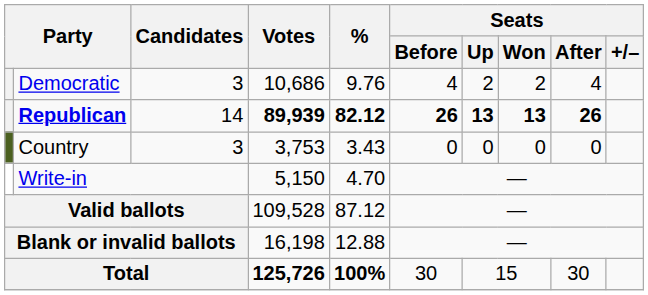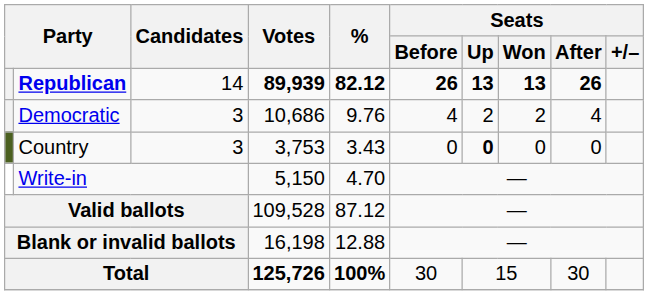rows swapped: Republican <-> Democratic
Country | Seats / Up: normal -> bold
